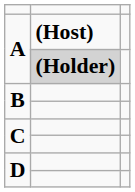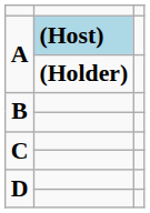A / (Host) | column 2: no background -> lightblue background
A / (Holder) | column 2: lightgrey background -> no background
